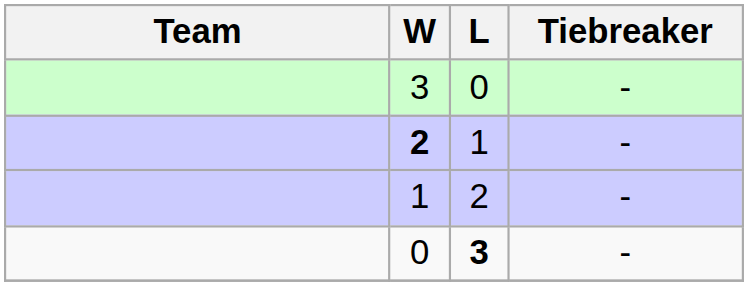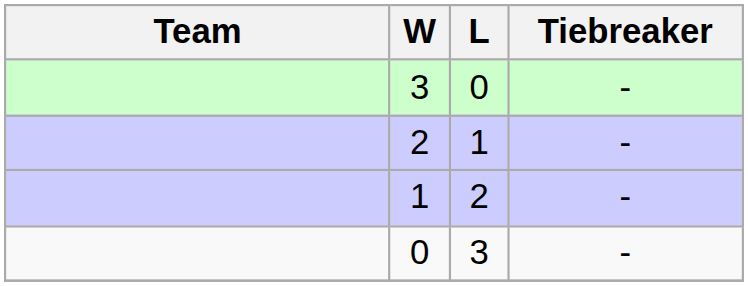row 3 | W: bold -> normal
row 5 | L: bold -> normal
